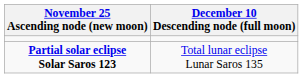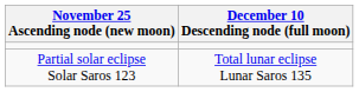row 3 | November 25 Ascending node (new moon): bold -> normal
